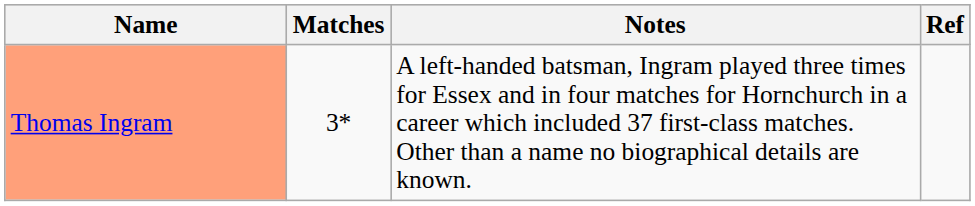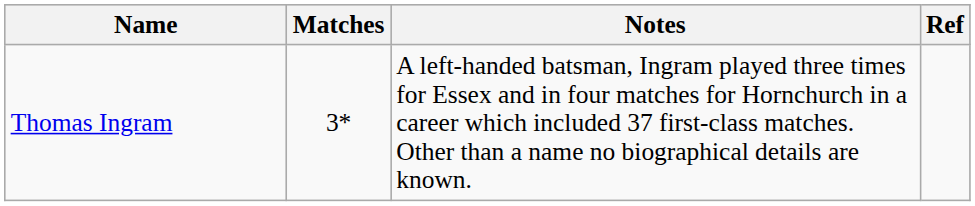row 2 | Name: lightsalmon background -> no background
